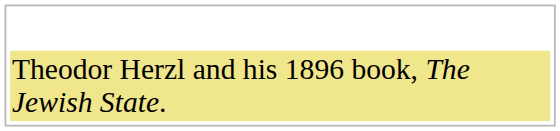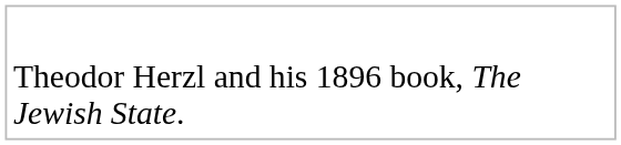row 1 | column 1: khaki background -> no background
